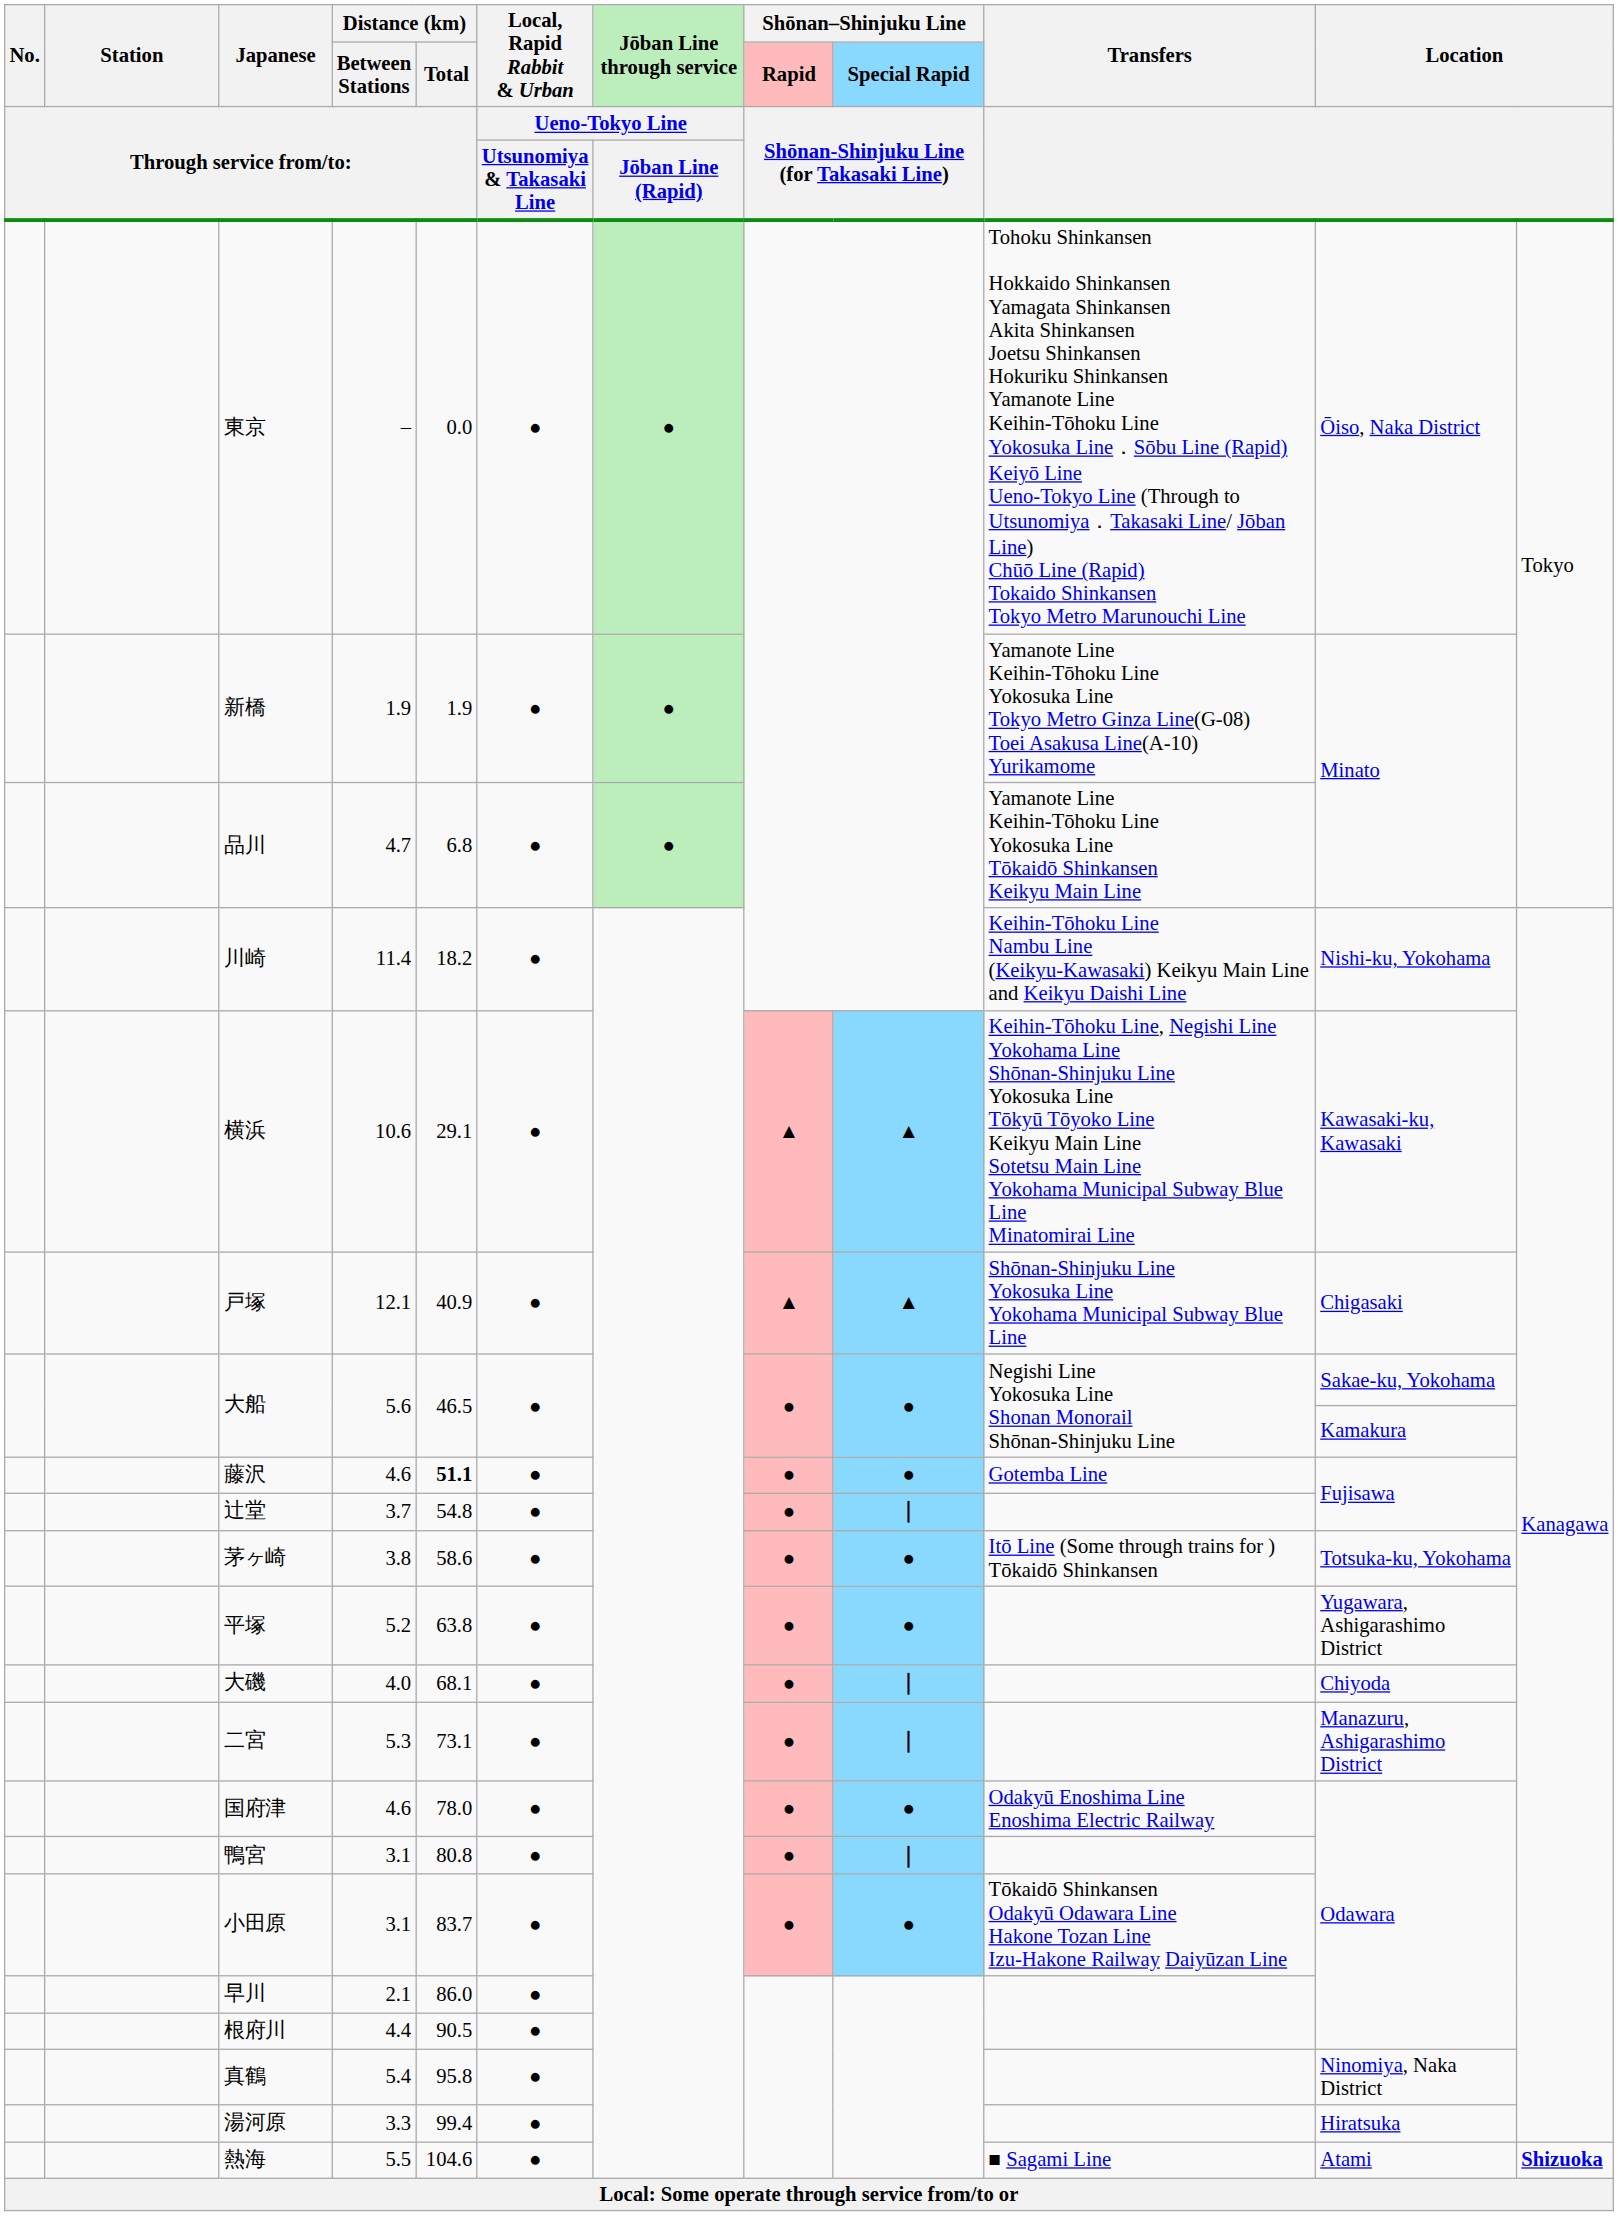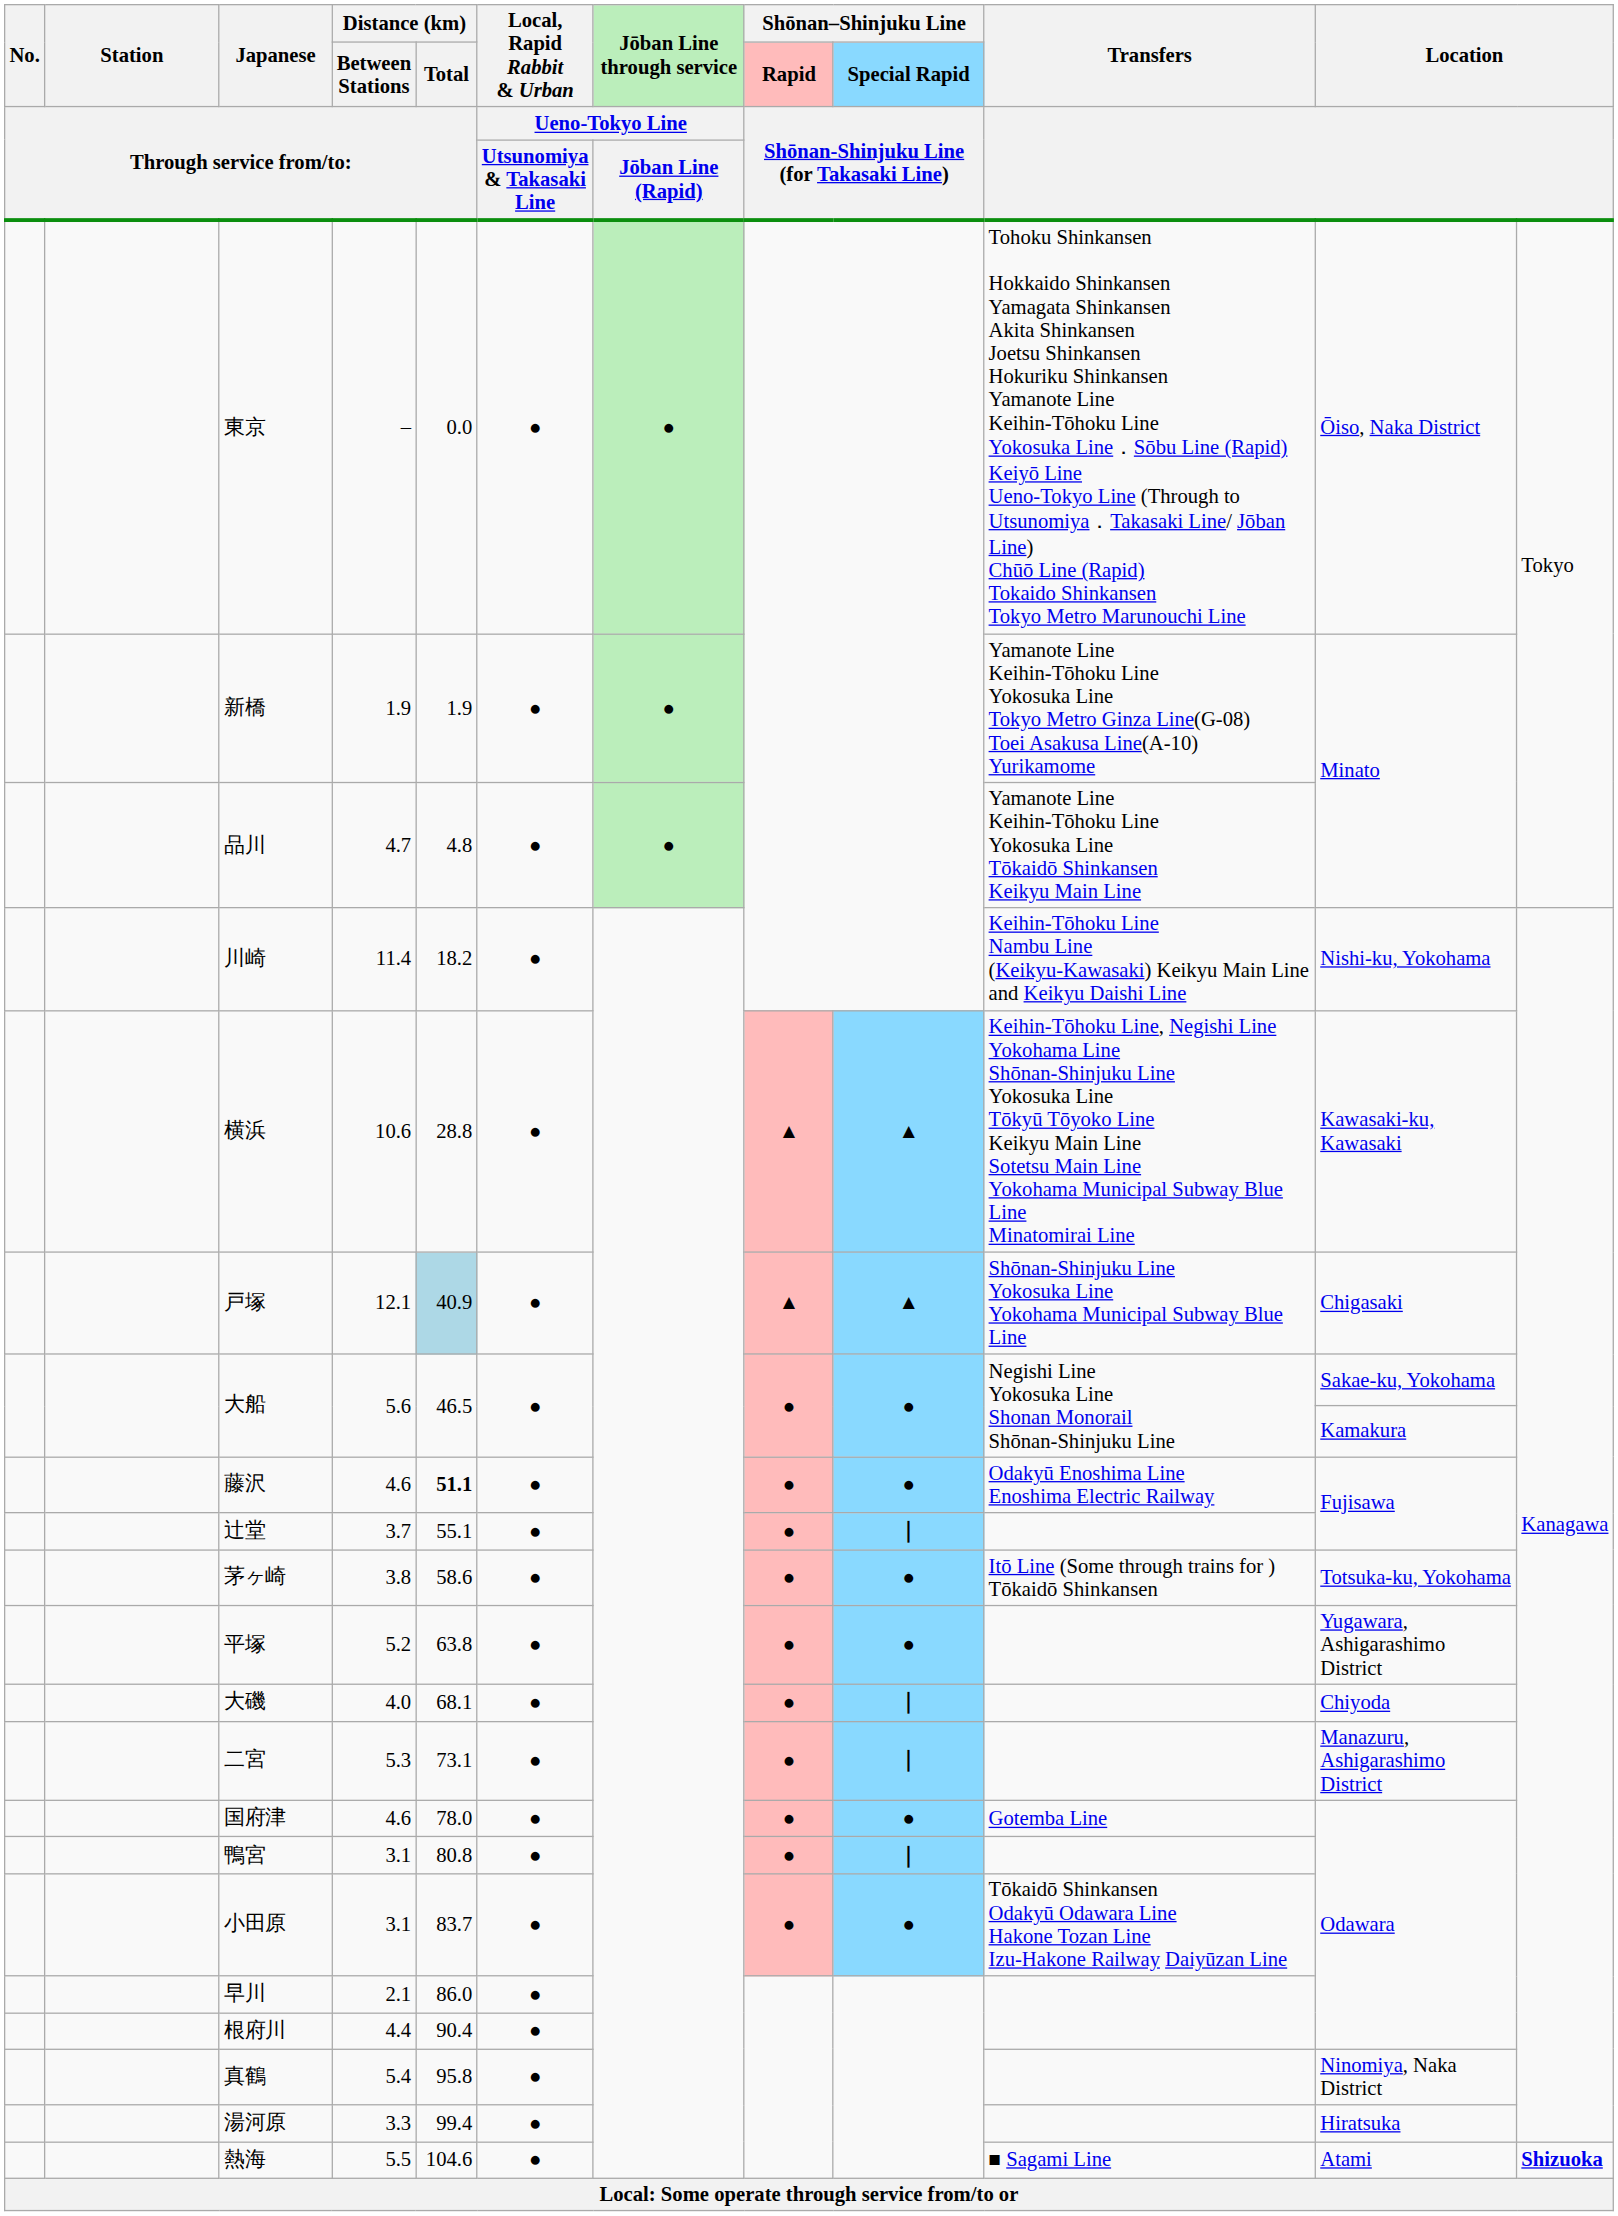品川 | Distance (km) / Total / Through service from/to:: 6.8 -> 4.8
横浜 | Distance (km) / Total / Through service from/to:: 29.1 -> 28.8
戸塚 | Distance (km) / Total / Through service from/to:: no background -> lightblue background
藤沢 | Transfers: Gotemba Line -> Odakyū Enoshima Line Enoshima Electric Railway
辻堂 | Distance (km) / Total / Through service from/to:: 54.8 -> 55.1
国府津 | Transfers: Odakyū Enoshima Line Enoshima Electric Railway -> Gotemba Line
根府川 | Distance (km) / Total / Through service from/to:: 90.5 -> 90.4
